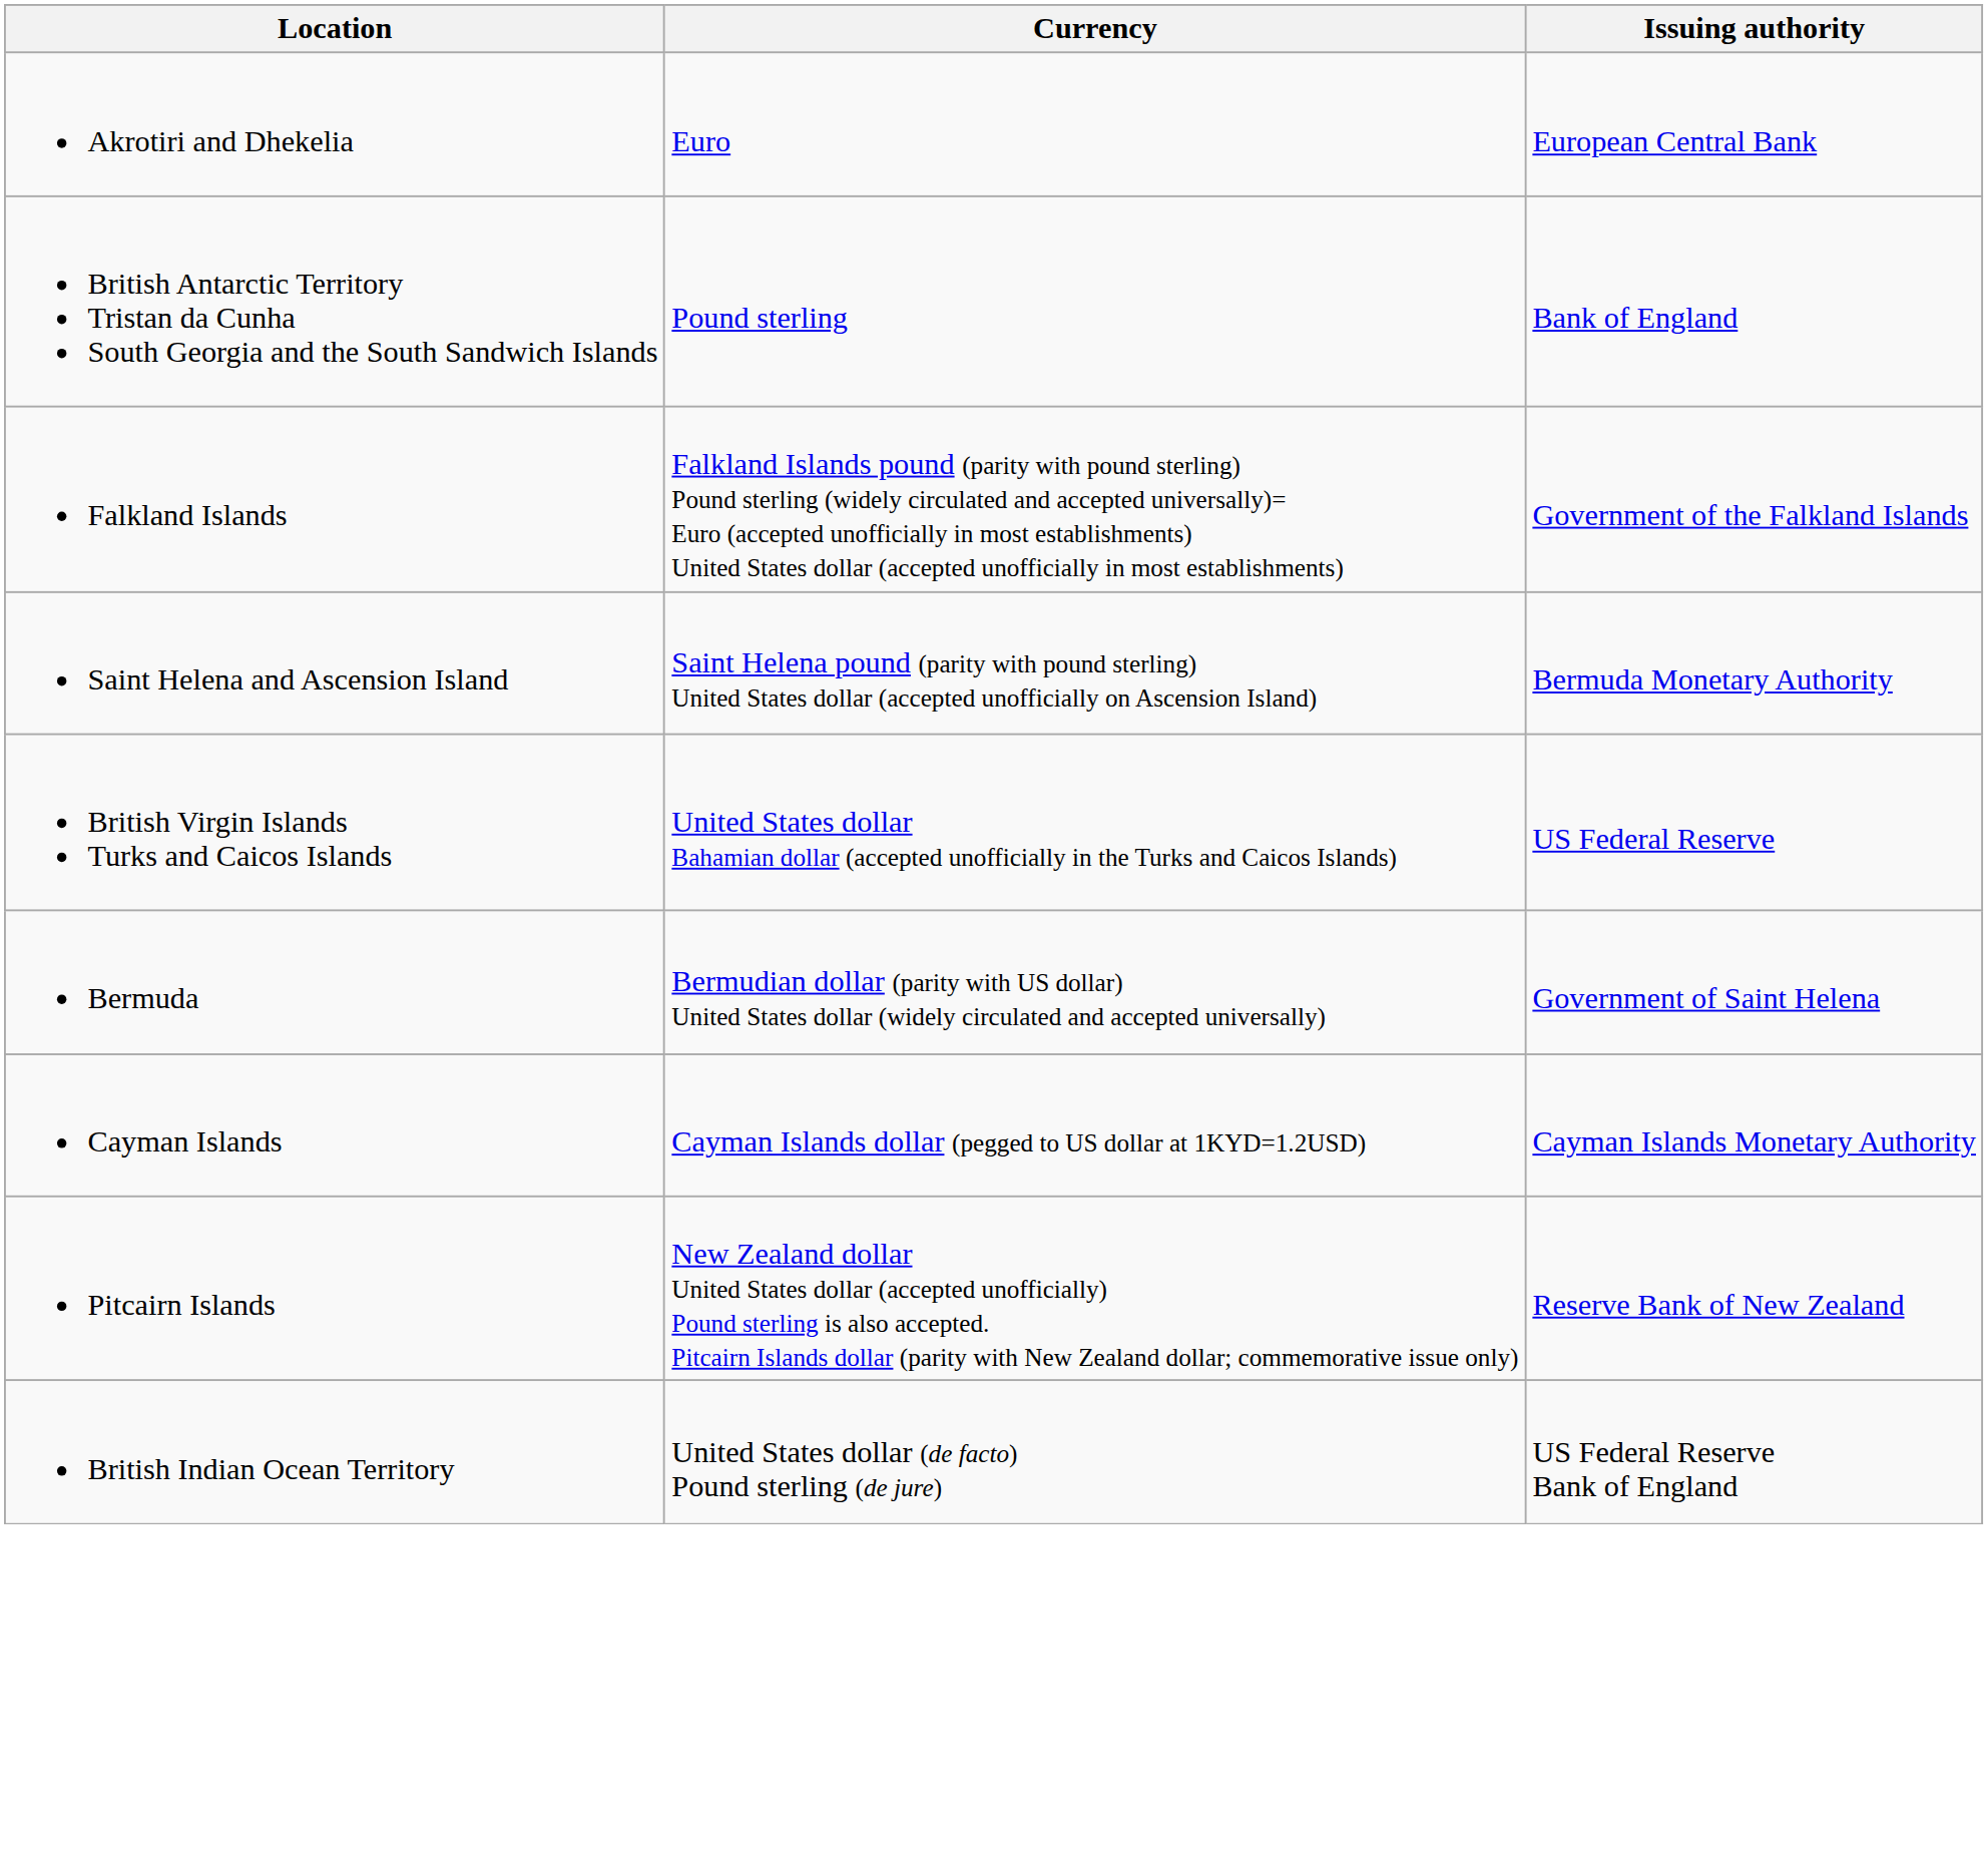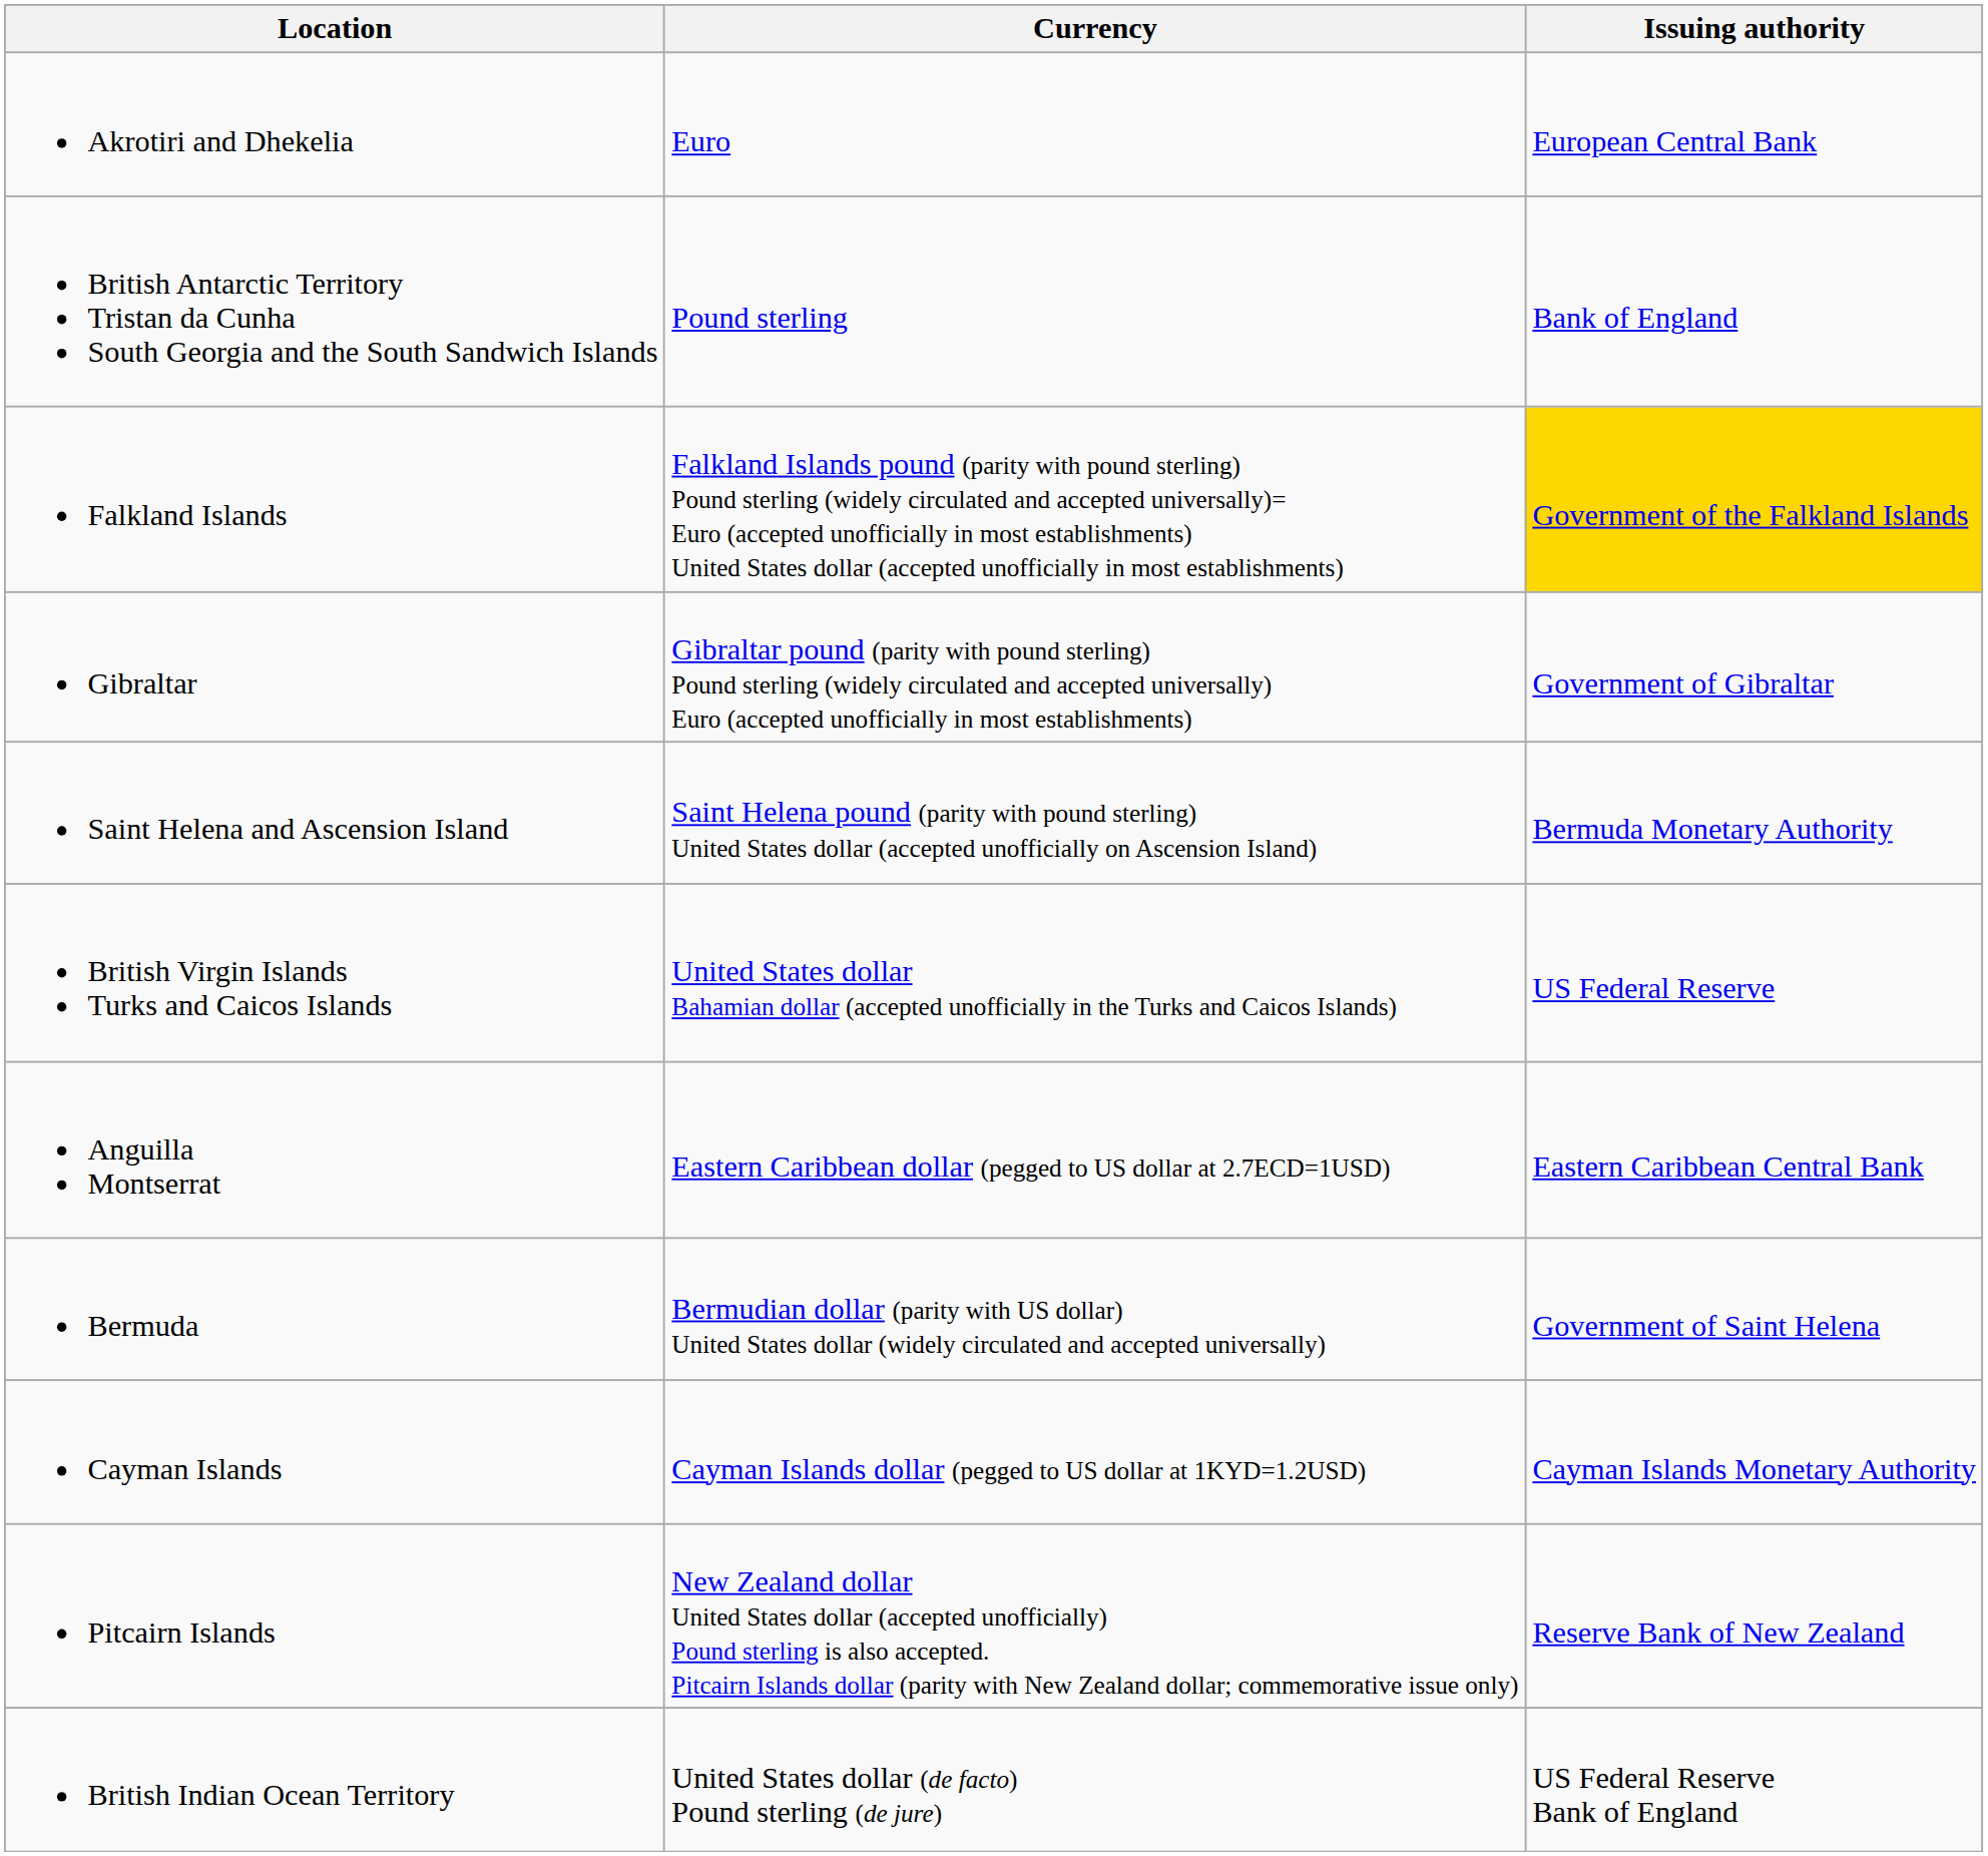Falkland Islands | Issuing authority: no background -> gold background
+ row: Gibraltar | Gibraltar pound (parity with pound sterling) Pound sterling (widely circulated and accepted universally) Euro (accepted unofficially in most establishments) | Government of Gibraltar
+ row: Anguilla Montserrat | Eastern Caribbean dollar (pegged to US dollar at 2.7ECD=1USD) | Eastern Caribbean Central Bank
